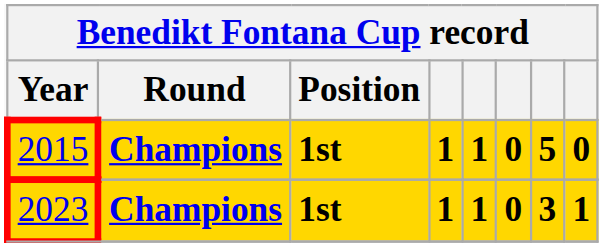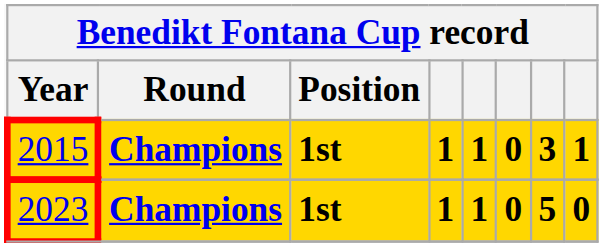2015 | column 7: 5 -> 3
2015 | column 8: 0 -> 1
2023 | column 7: 3 -> 5
2023 | column 8: 1 -> 0
